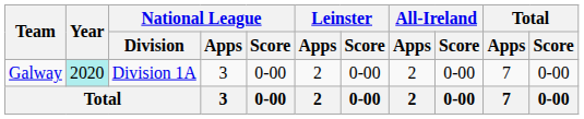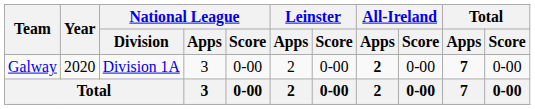Galway | Year: paleturquoise background -> no background
Galway | All-Ireland / Apps: normal -> bold
Galway | Total / Apps: normal -> bold
